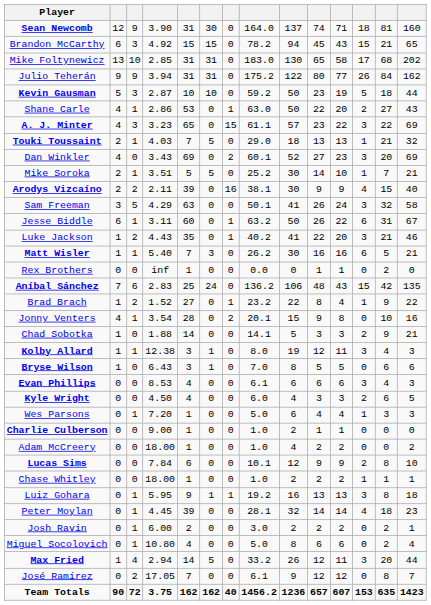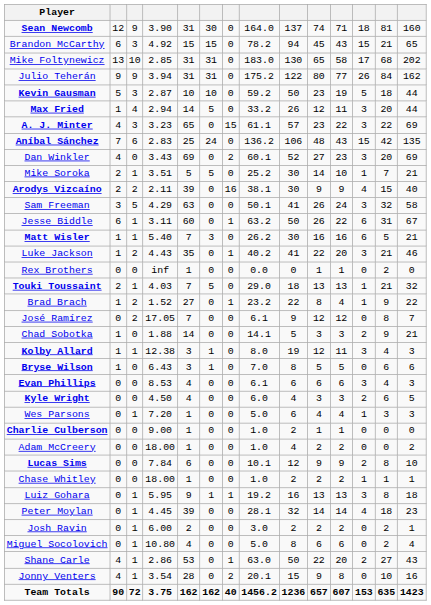rows swapped: Shane Carle <-> Max Fried
rows swapped: Aníbal Sánchez <-> Touki Toussaint
rows swapped: Luke Jackson <-> Matt Wisler
rows swapped: Jonny Venters <-> José Ramírez
